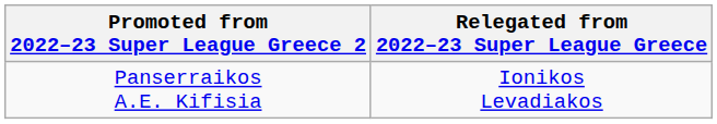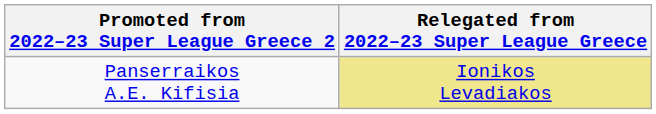Panserraikos A.E. Kifisia | Relegated from 2022–23 Super League Greece: no background -> khaki background
